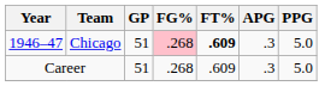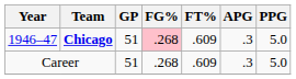1946–47 | Team: normal -> bold
1946–47 | FT%: bold -> normal
